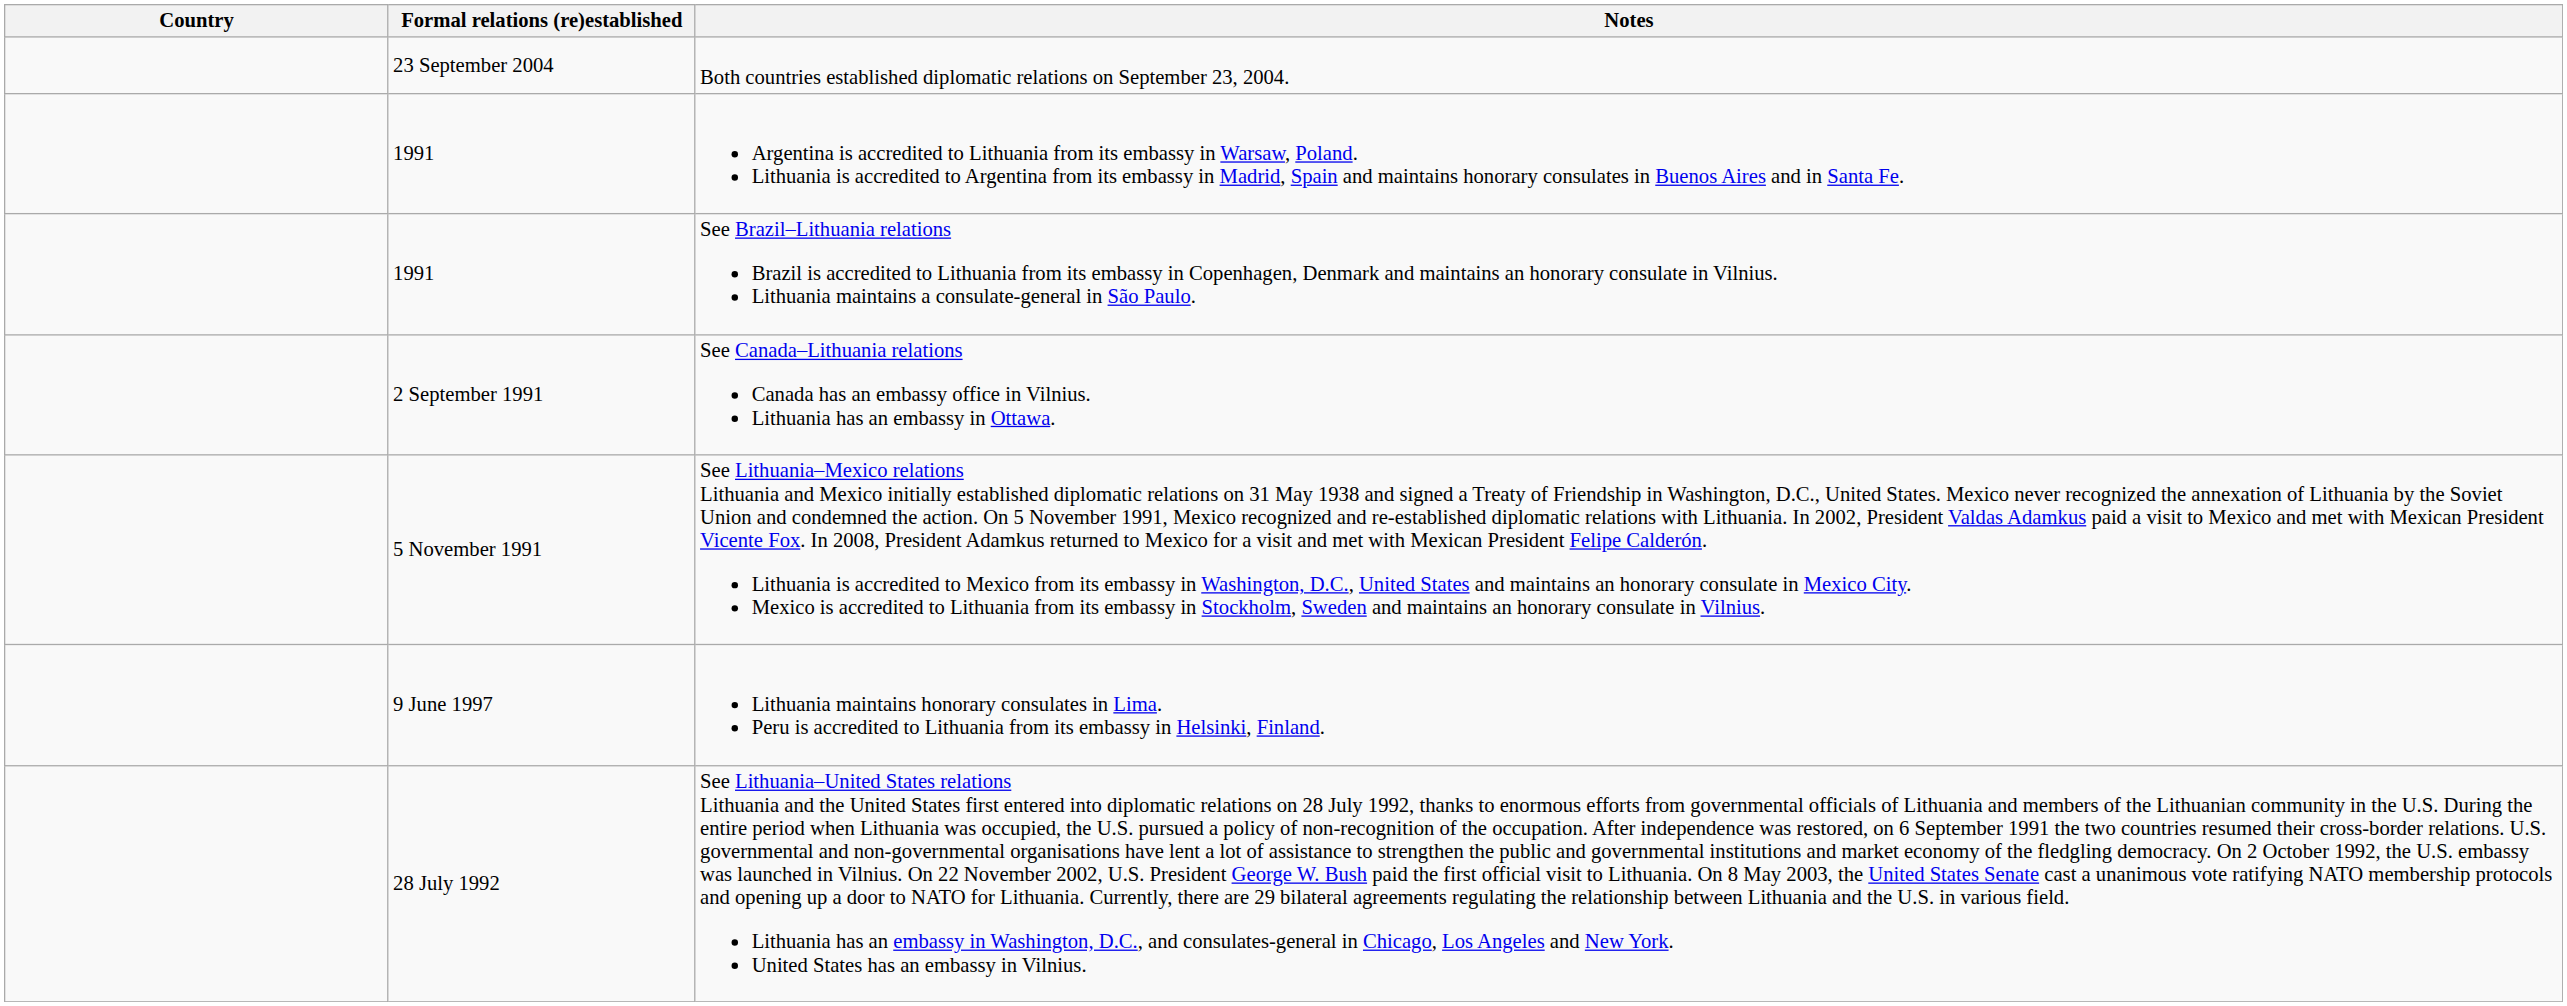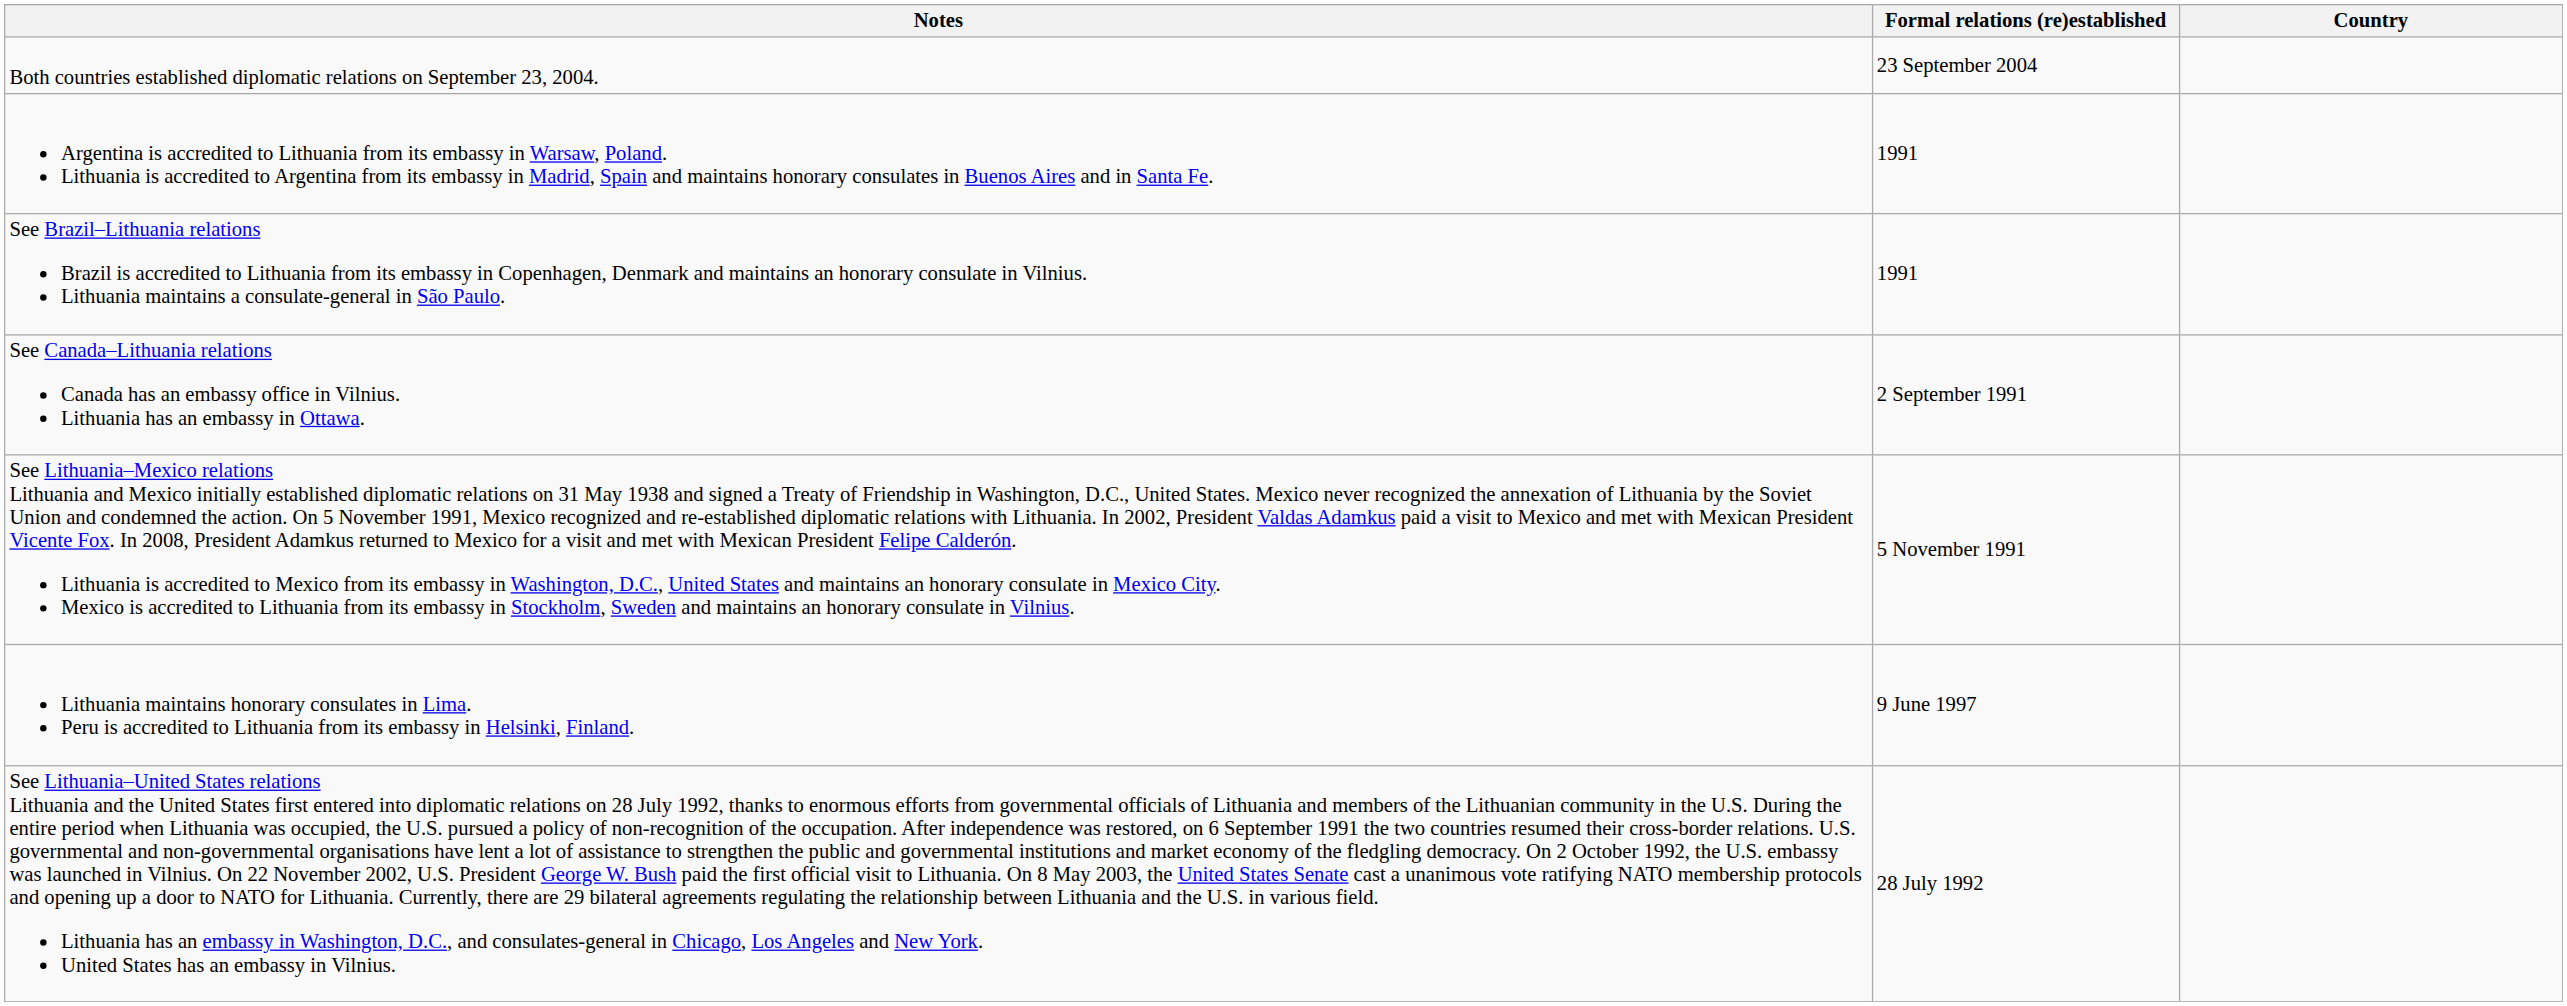columns swapped: Country <-> Notes
